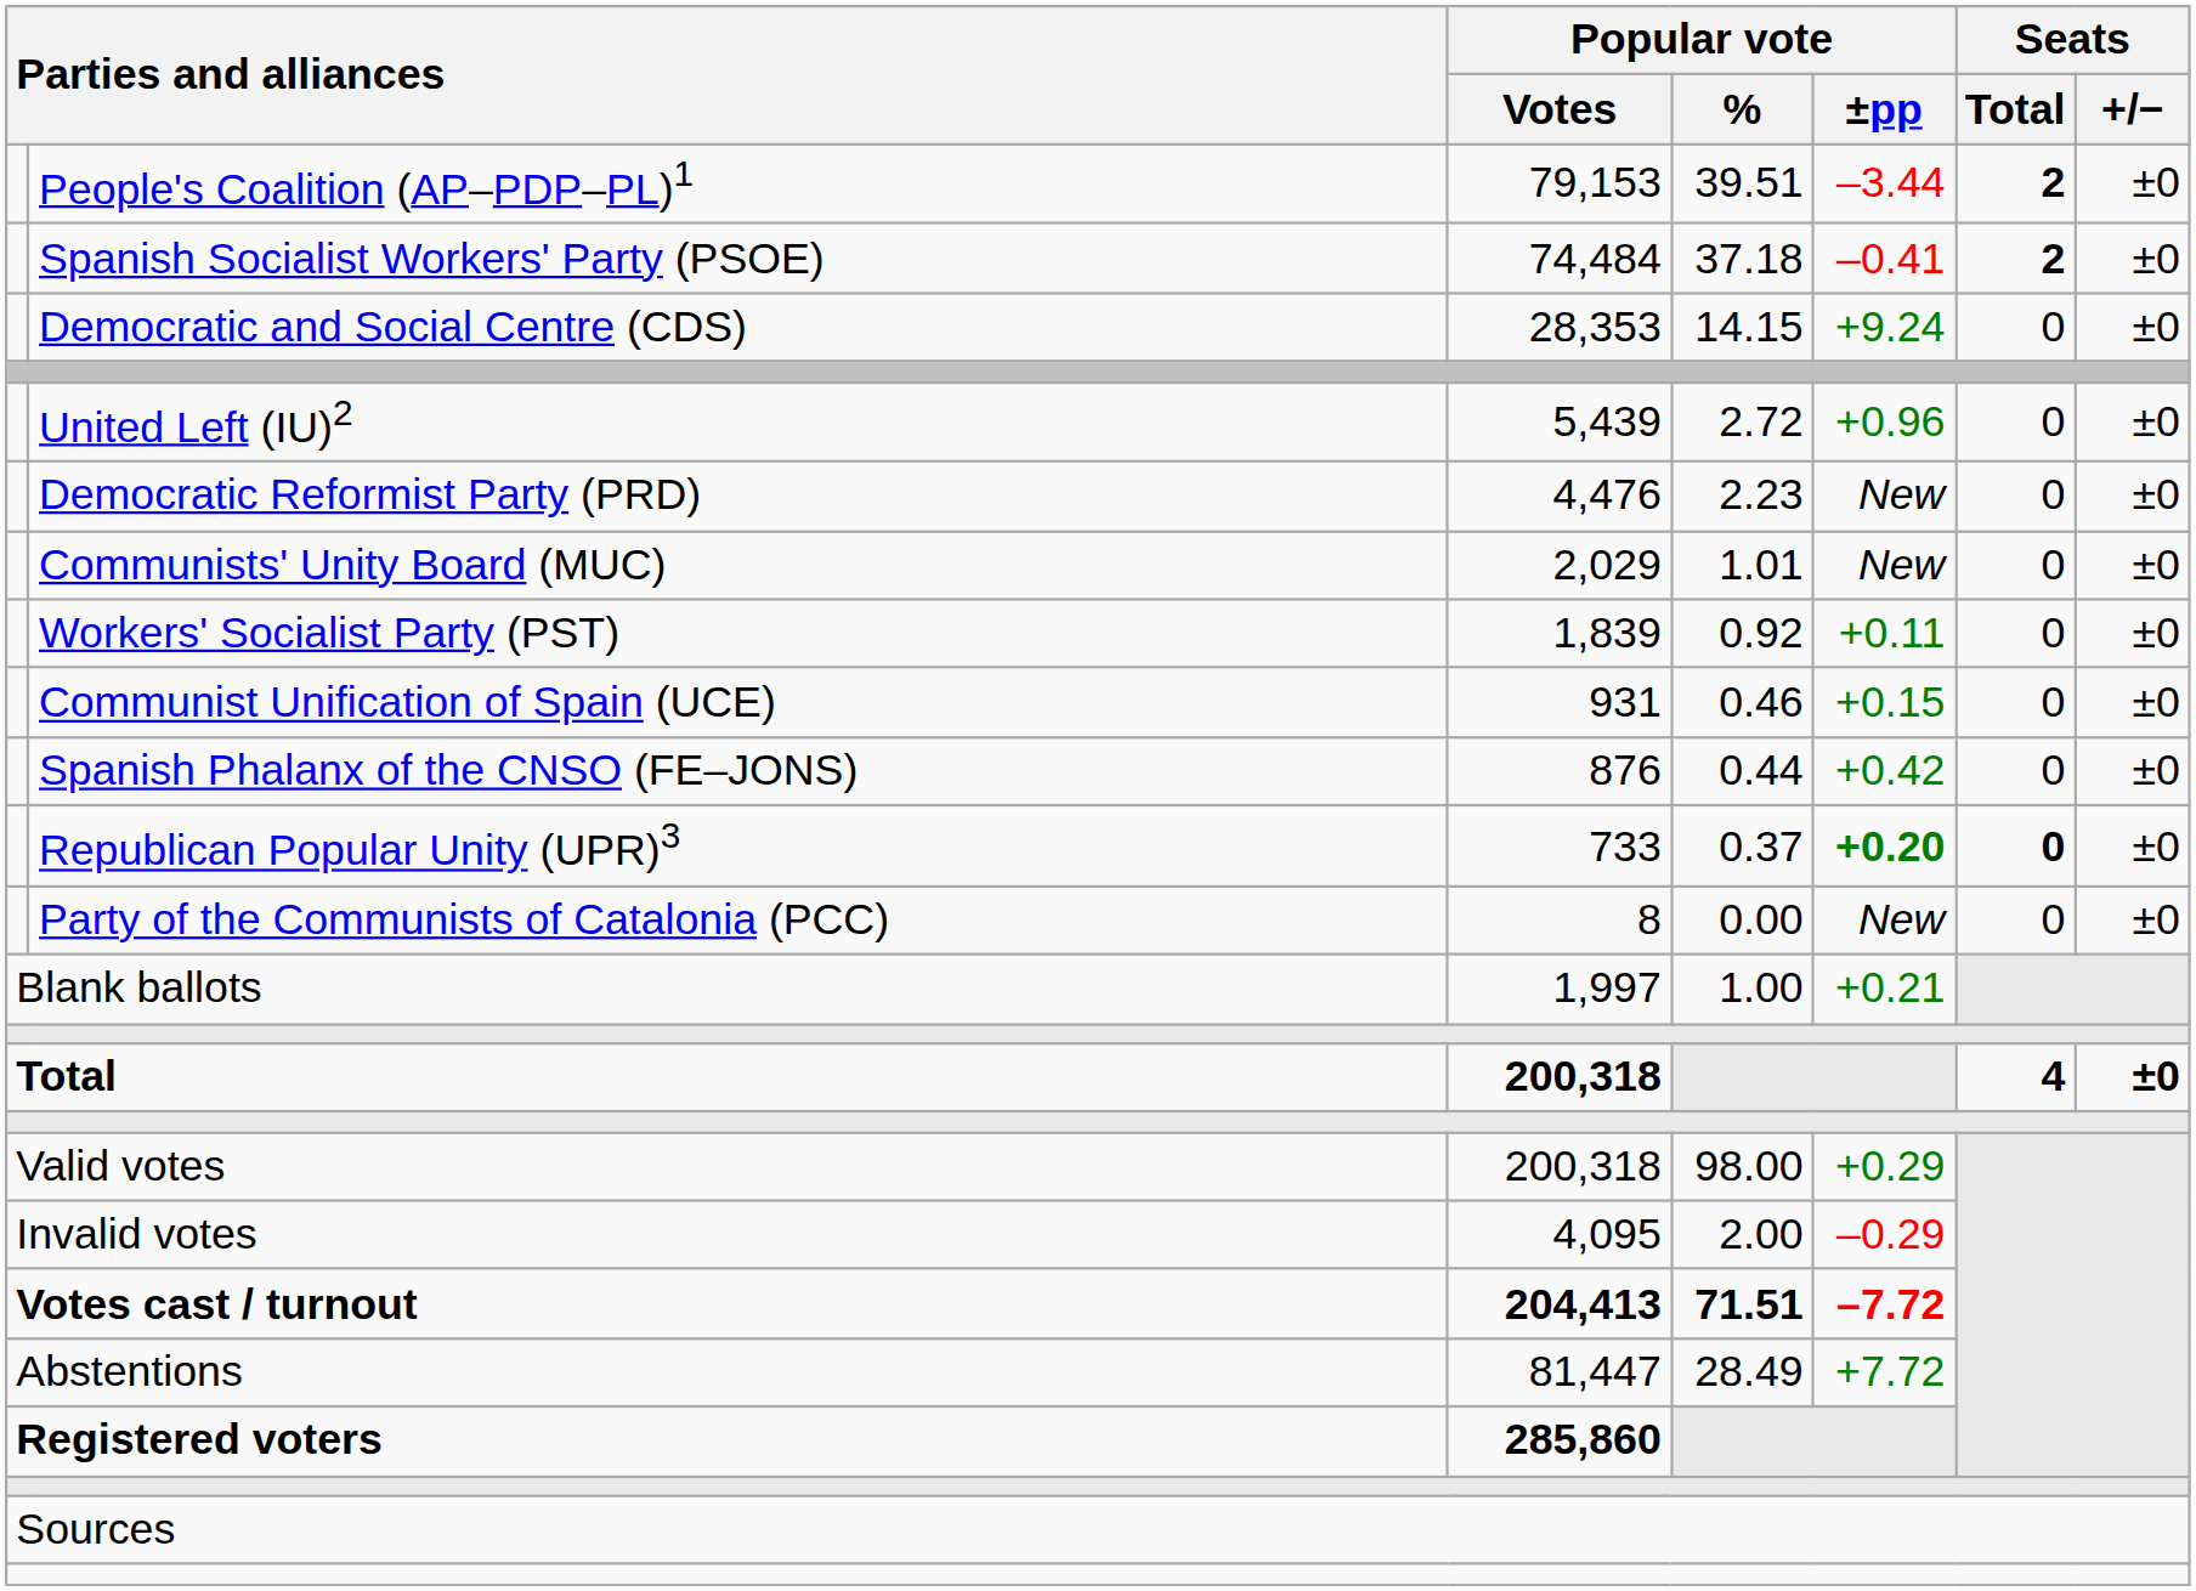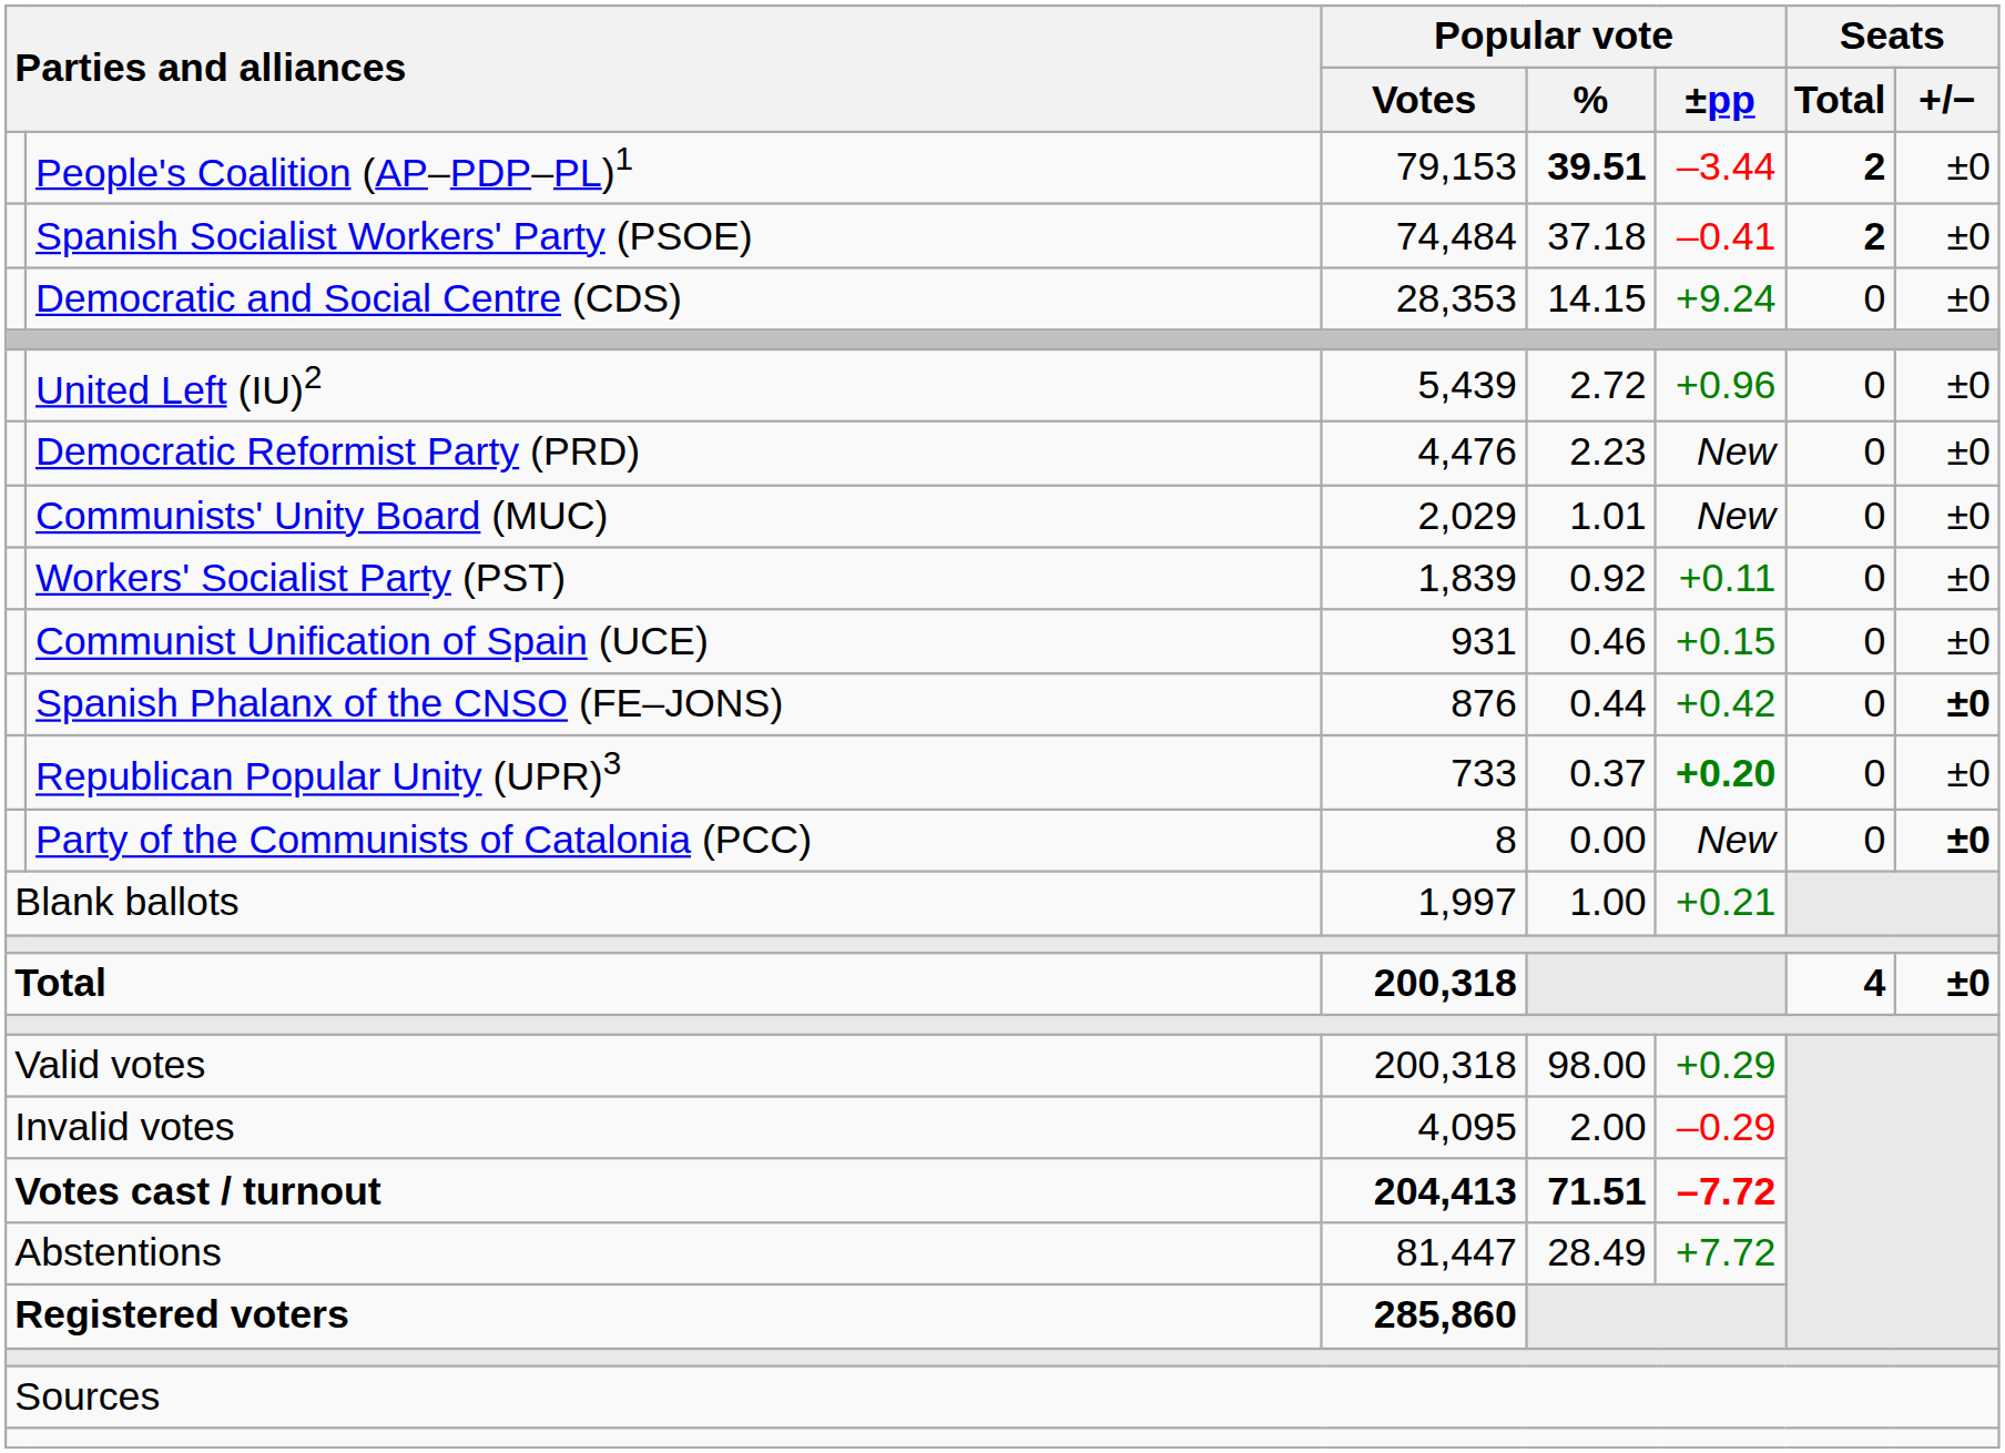People's Coalition (AP–PDP–PL)1 | Popular vote / %: normal -> bold
Spanish Phalanx of the CNSO (FE–JONS) | Seats / +/−: normal -> bold
Republican Popular Unity (UPR)3 | Seats / Total: bold -> normal
Party of the Communists of Catalonia (PCC) | Seats / +/−: normal -> bold
